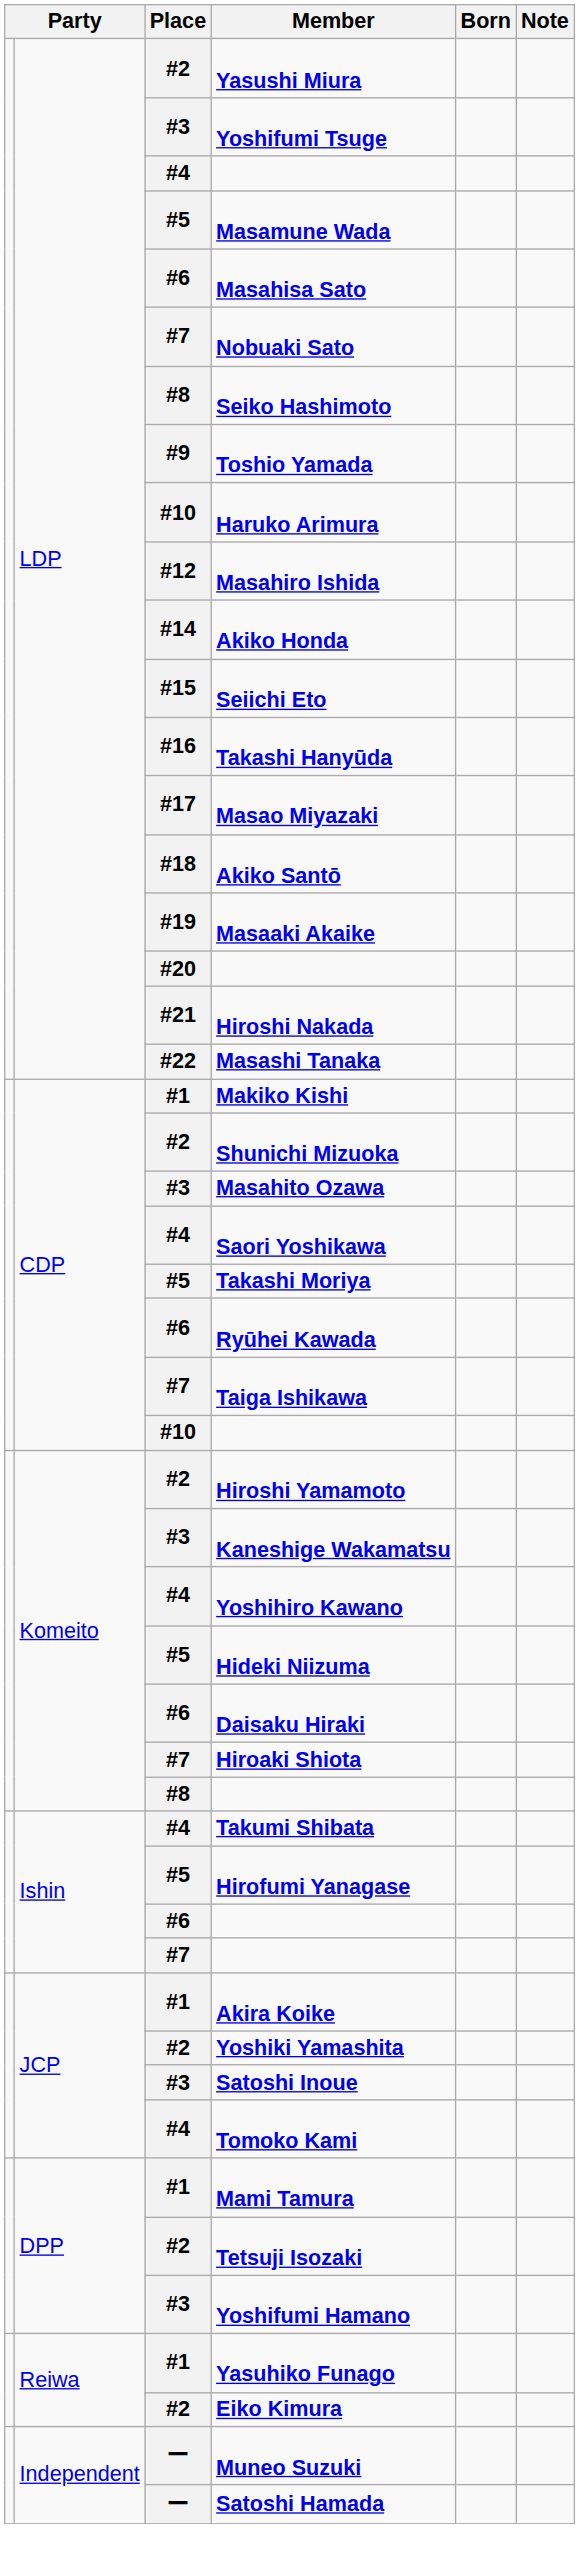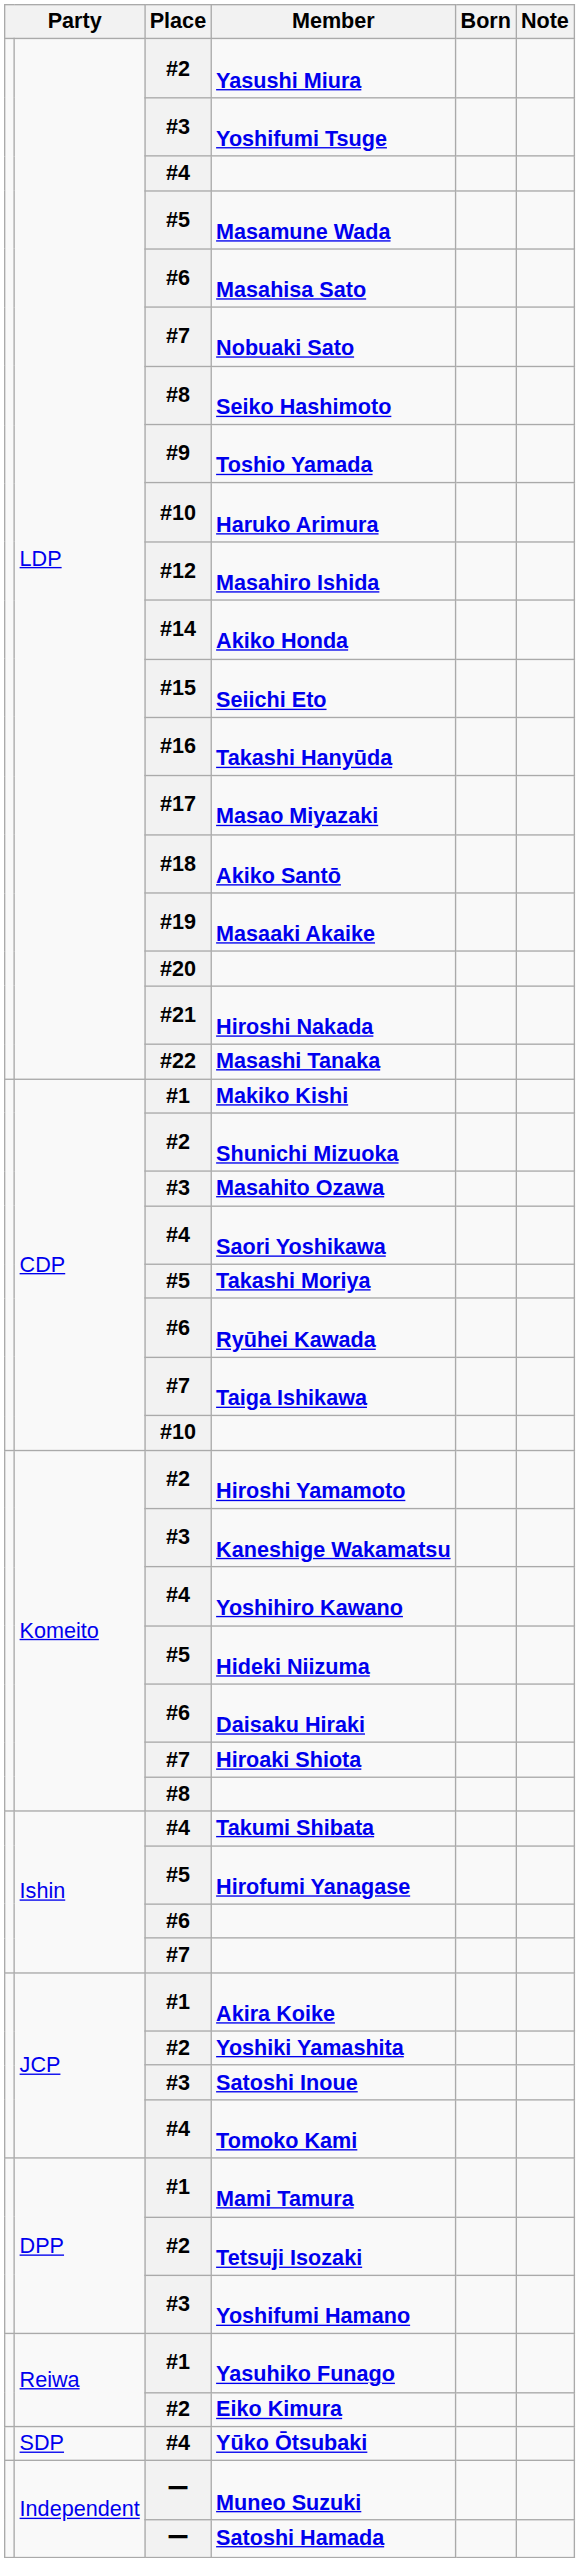+ row: SDP | #4 | Yūko Ōtsubaki
